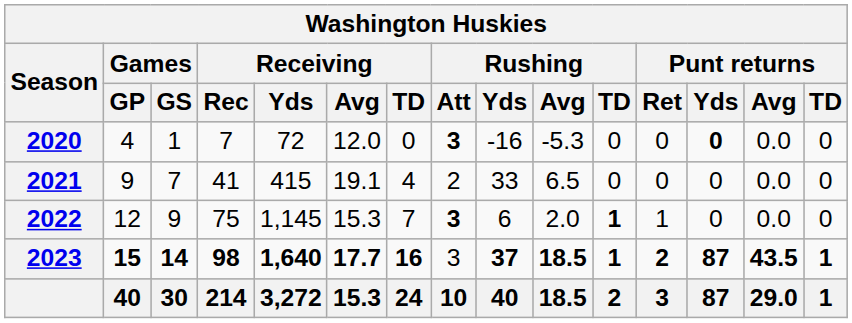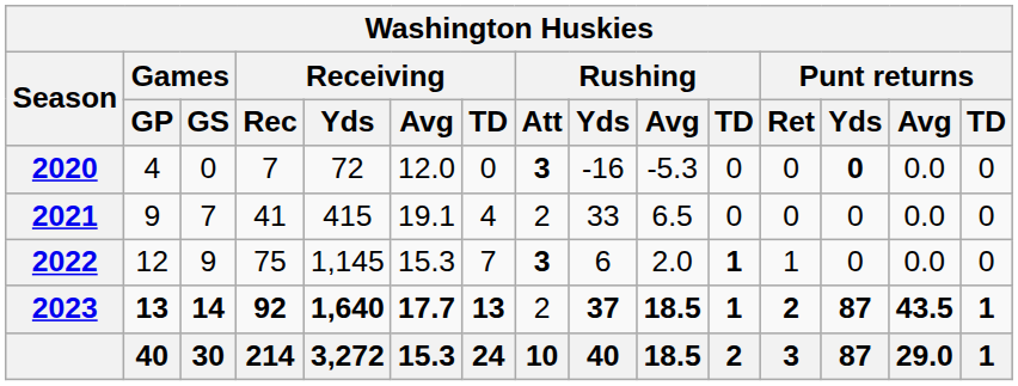2020 | Games / GS: 1 -> 0
2023 | Games / GP: 15 -> 13
2023 | Receiving / Rec: 98 -> 92
2023 | Receiving / TD: 16 -> 13
2023 | Rushing / Att: 3 -> 2
